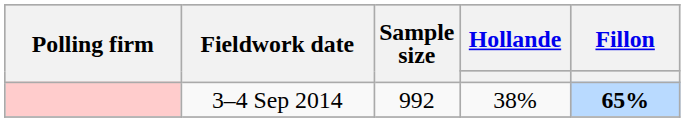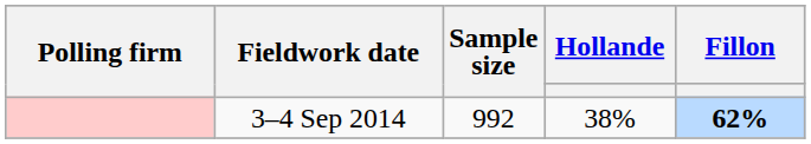3–4 Sep 2014 | Fillon: 65% -> 62%
